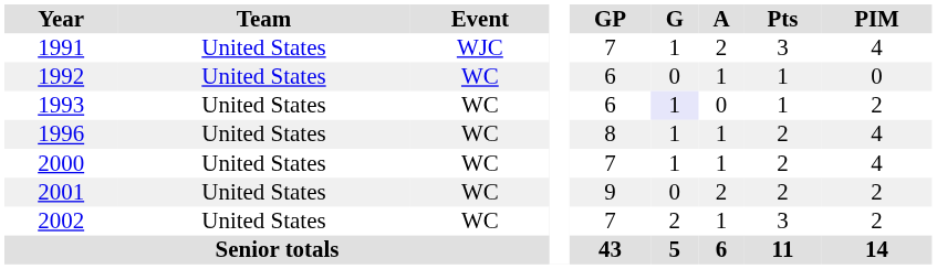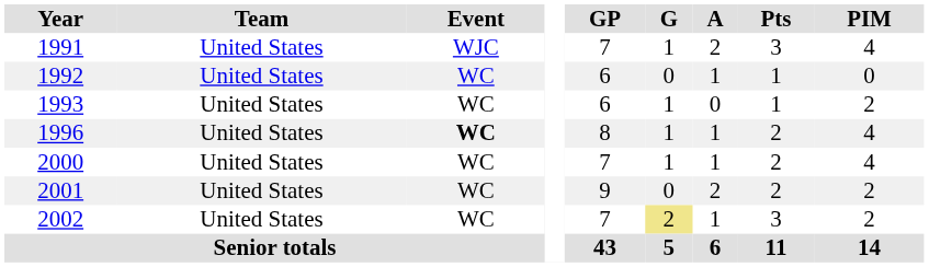1993 | G: lavender background -> no background
1996 | Event: normal -> bold
2002 | G: no background -> khaki background
